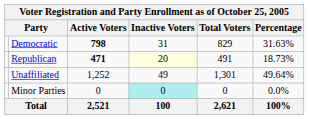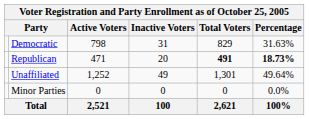Democratic | Active Voters: bold -> normal
Republican | Active Voters: bold -> normal
Republican | Inactive Voters: lightyellow background -> no background
Republican | Total Voters: normal -> bold
Republican | Percentage: normal -> bold
Minor Parties | Inactive Voters: paleturquoise background -> no background
